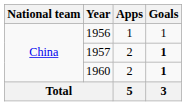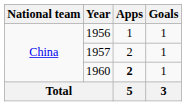1957 | Goals: bold -> normal
1960 | Apps: normal -> bold
1960 | Goals: bold -> normal
